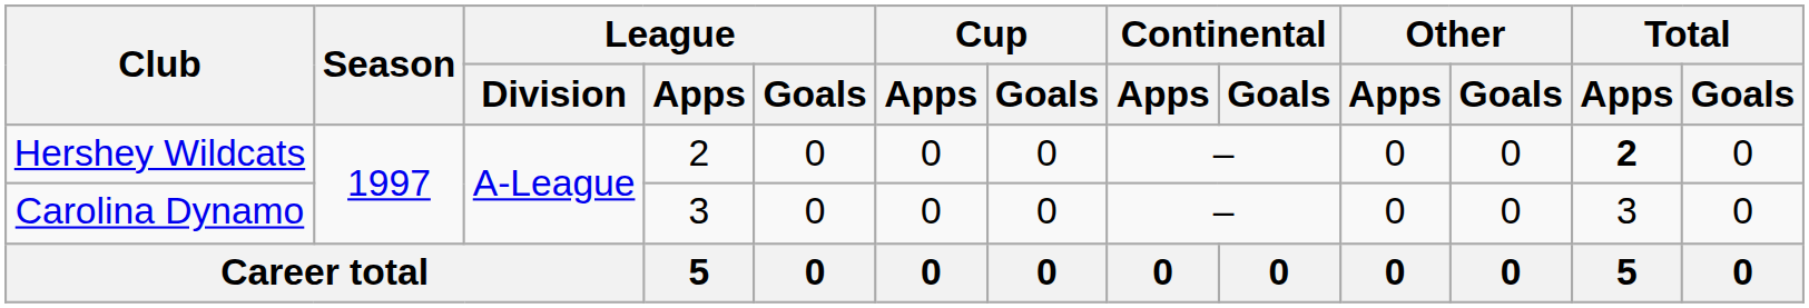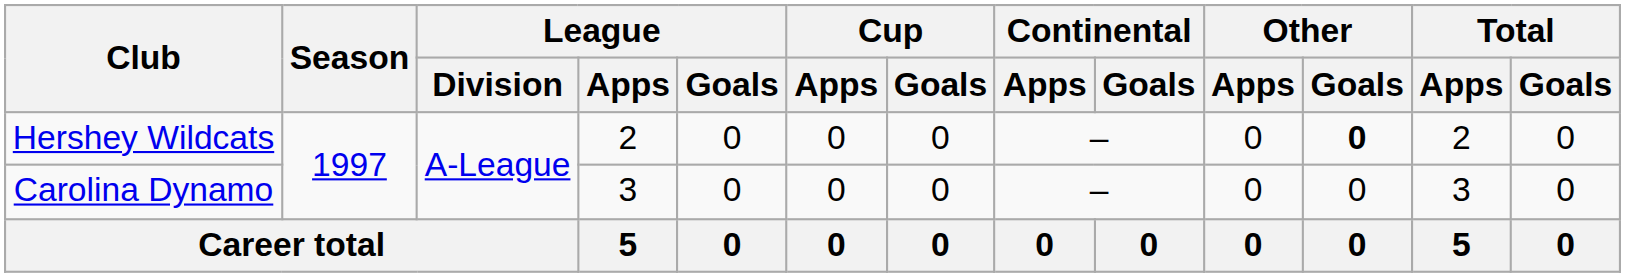Hershey Wildcats | Other / Goals: normal -> bold
Hershey Wildcats | Total / Apps: bold -> normal
